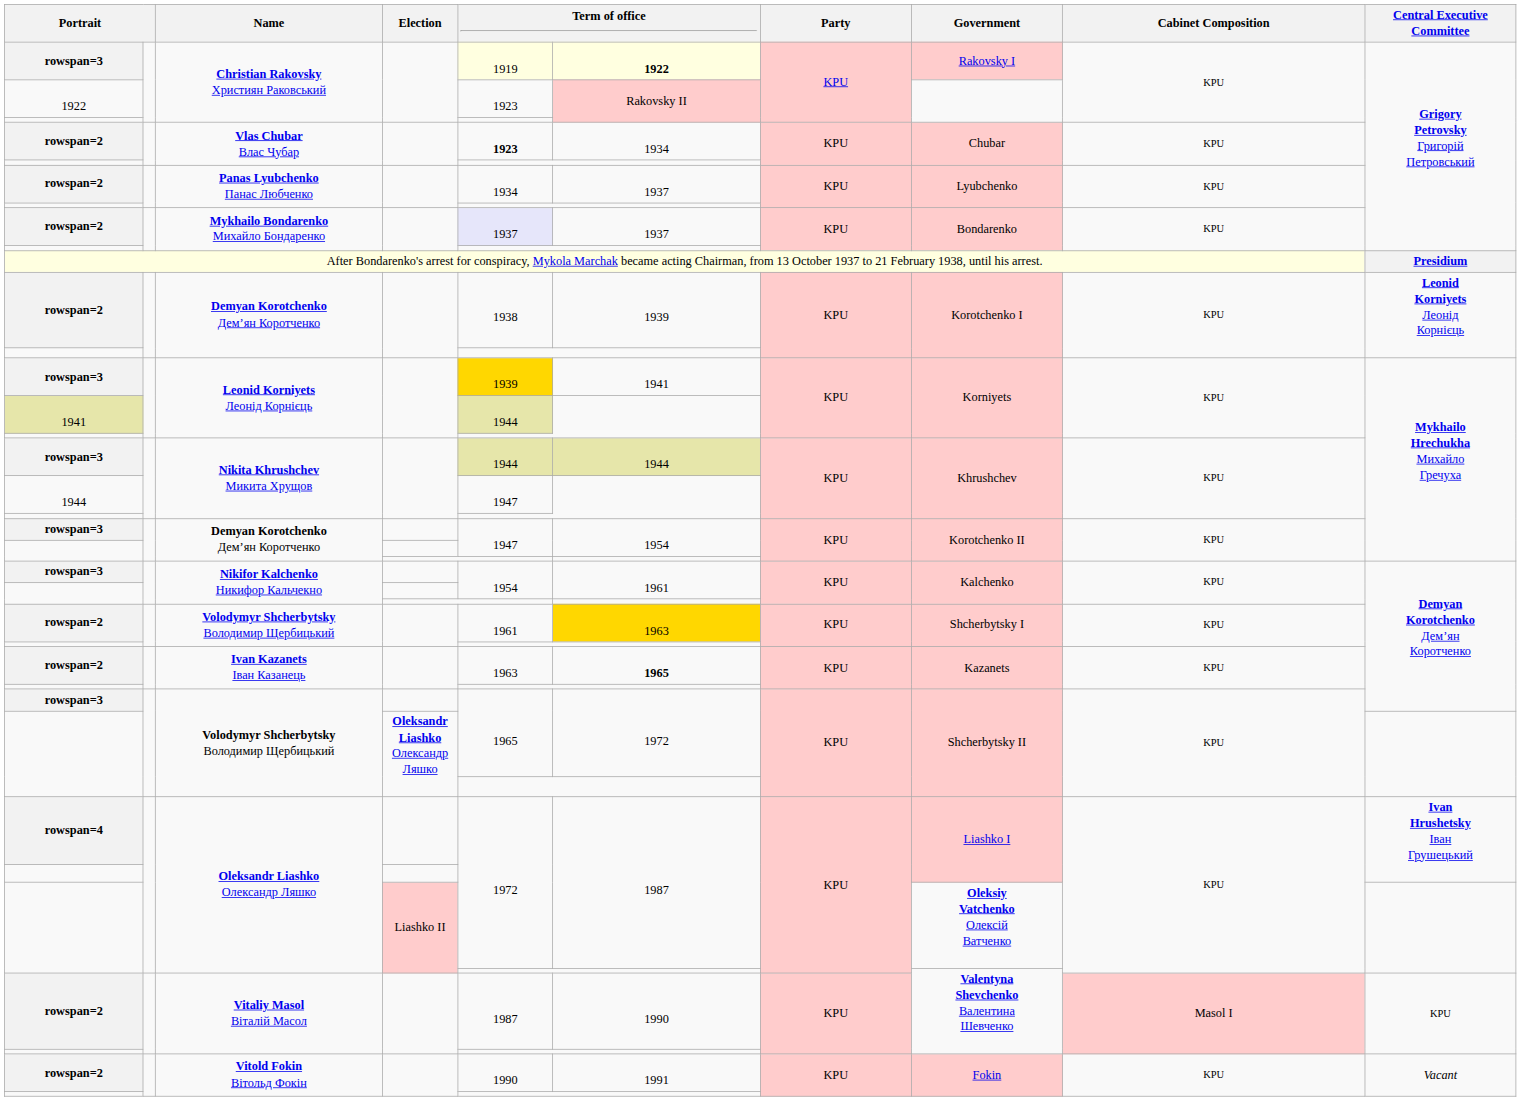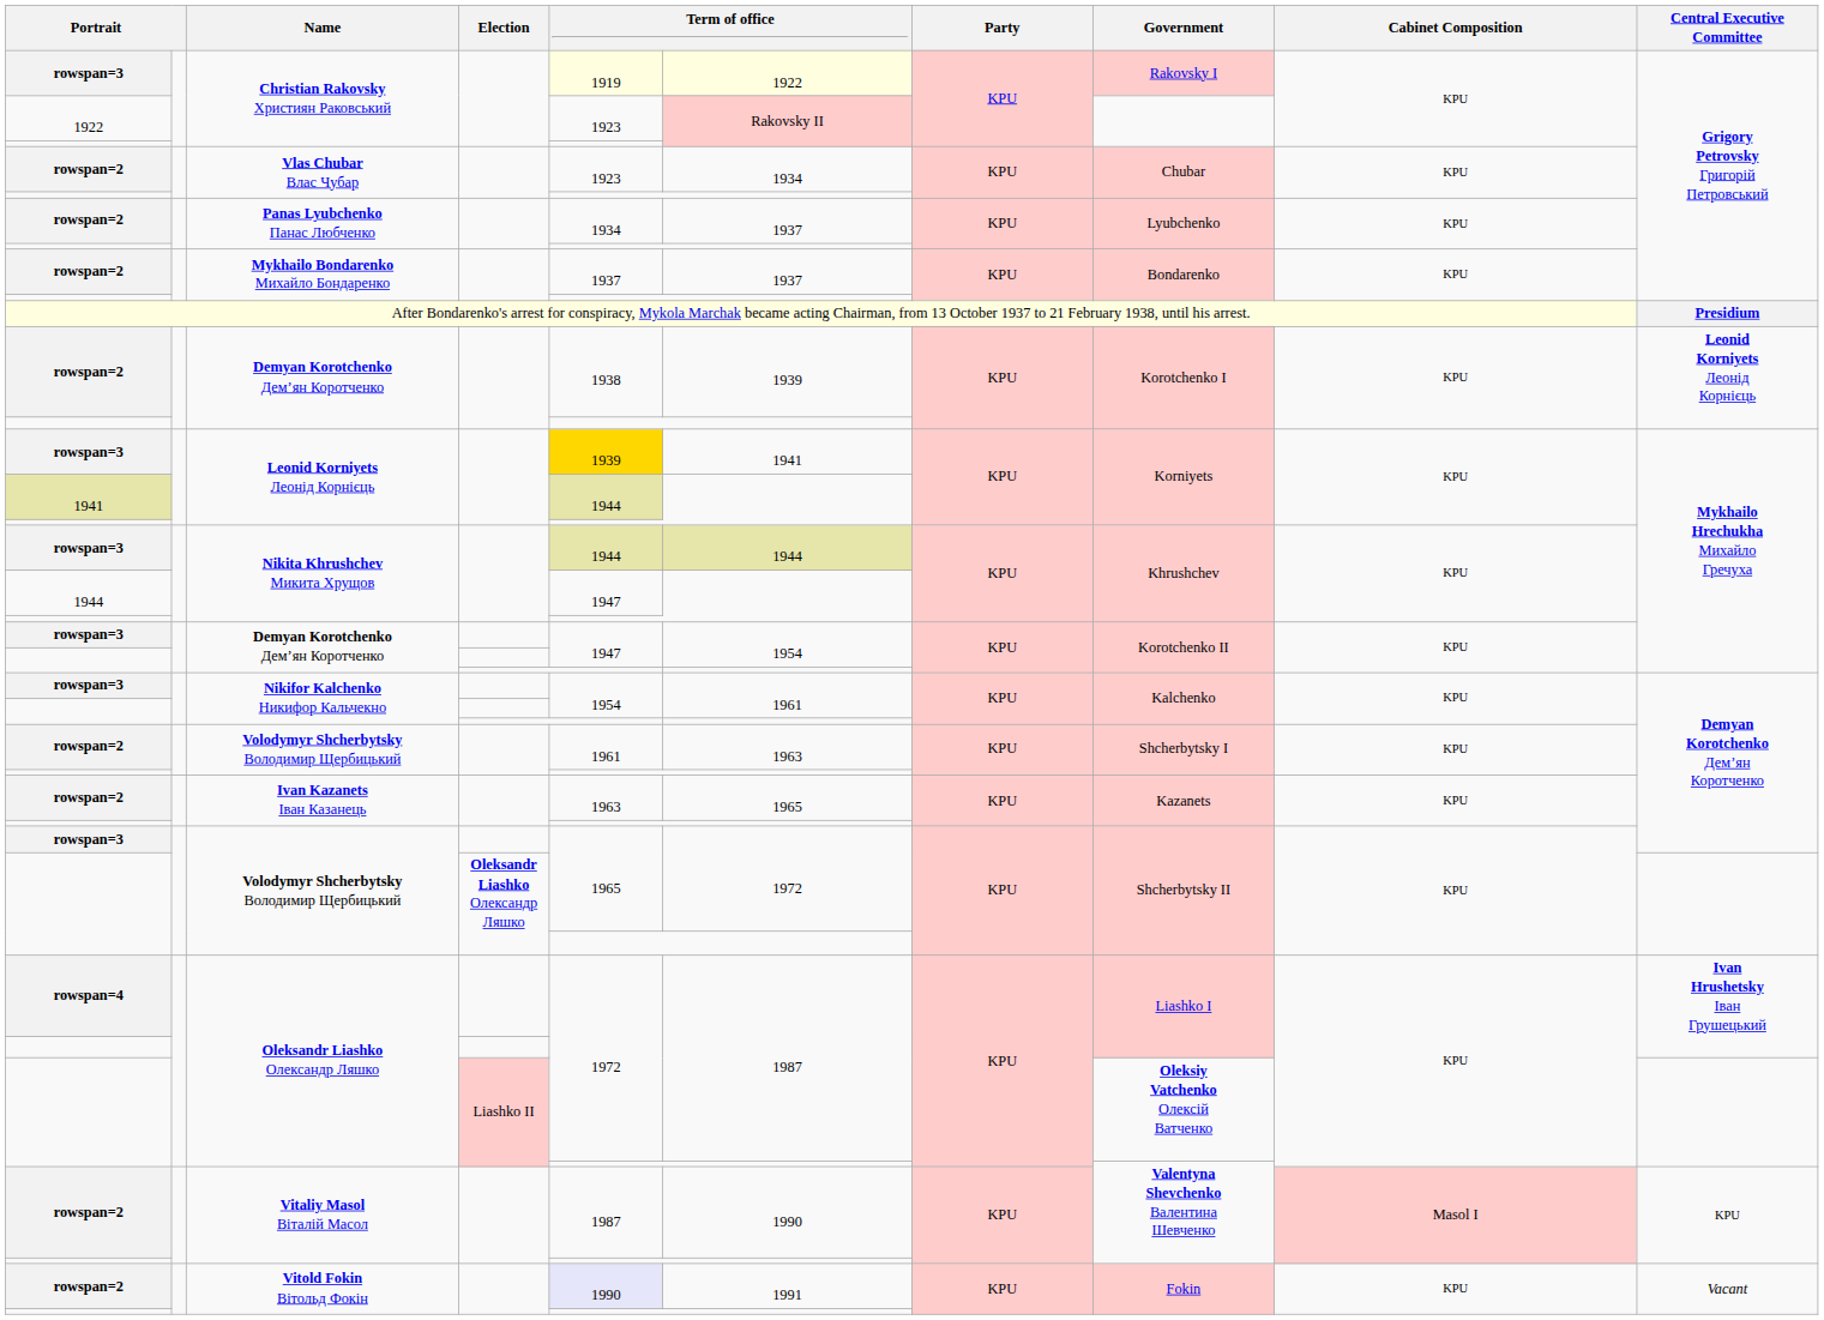rowspan=3 / Christian Rakovsky Християн Раковський | column 6: bold -> normal
rowspan=2 / Vlas Chubar Влас Чубар | column 5: bold -> normal
rowspan=2 / Mykhailo Bondarenko Михайло Бондаренко | column 5: lavender background -> no background
rowspan=2 / Volodymyr Shcherbytsky Володимир Щербицький | column 6: gold background -> no background
rowspan=2 / Ivan Kazanets Іван Казанець | column 6: bold -> normal
rowspan=2 / Vitold Fokin Вітольд Фокін | column 5: no background -> lavender background
